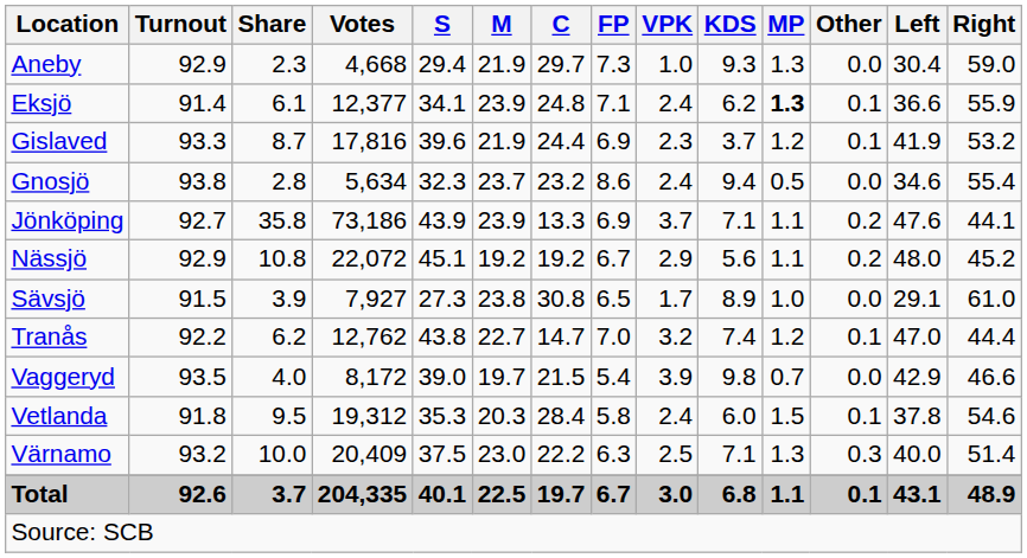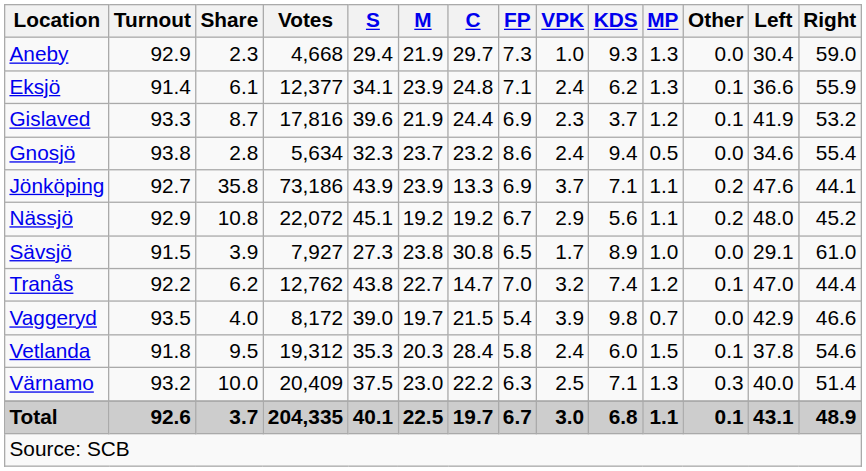Eksjö | MP: bold -> normal
